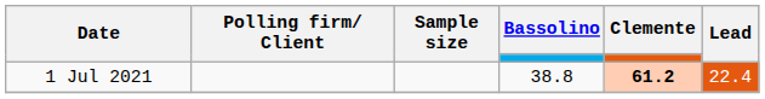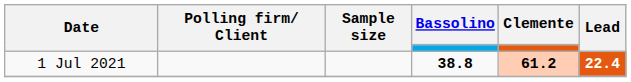1 Jul 2021 | Bassolino: normal -> bold
1 Jul 2021 | Lead: normal -> bold
